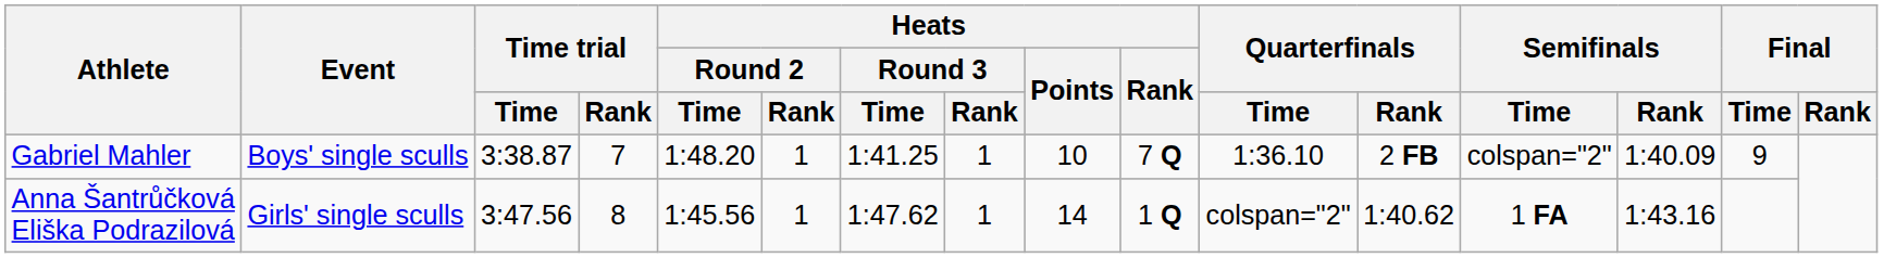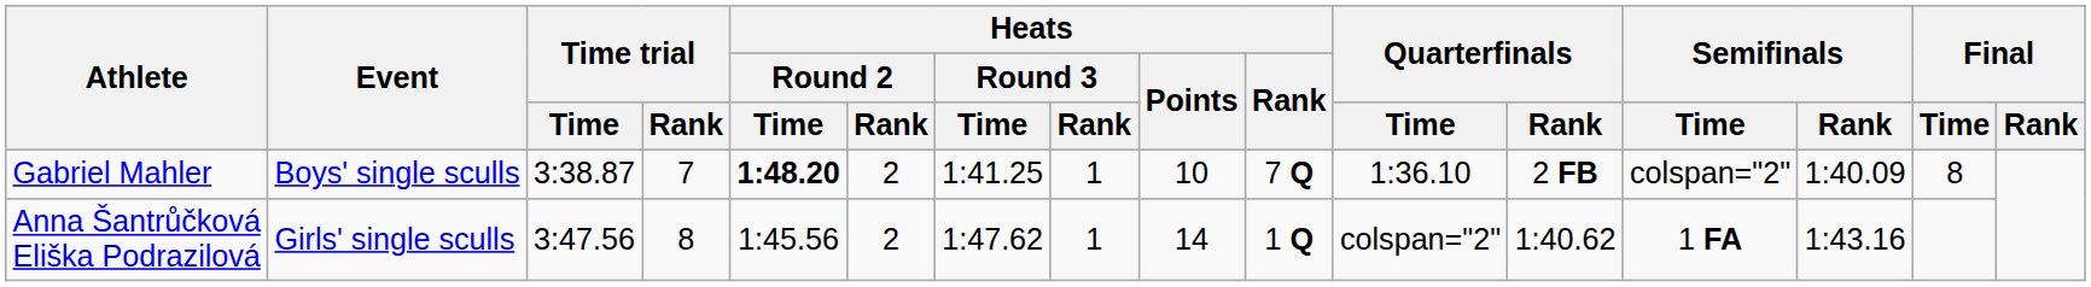Gabriel Mahler | Heats / Round 2 / Time: normal -> bold
Gabriel Mahler | Heats / Round 2 / Rank: 1 -> 2
Gabriel Mahler | Final / Time: 9 -> 8
Anna Šantrůčková Eliška Podrazilová | Heats / Round 2 / Rank: 1 -> 2
